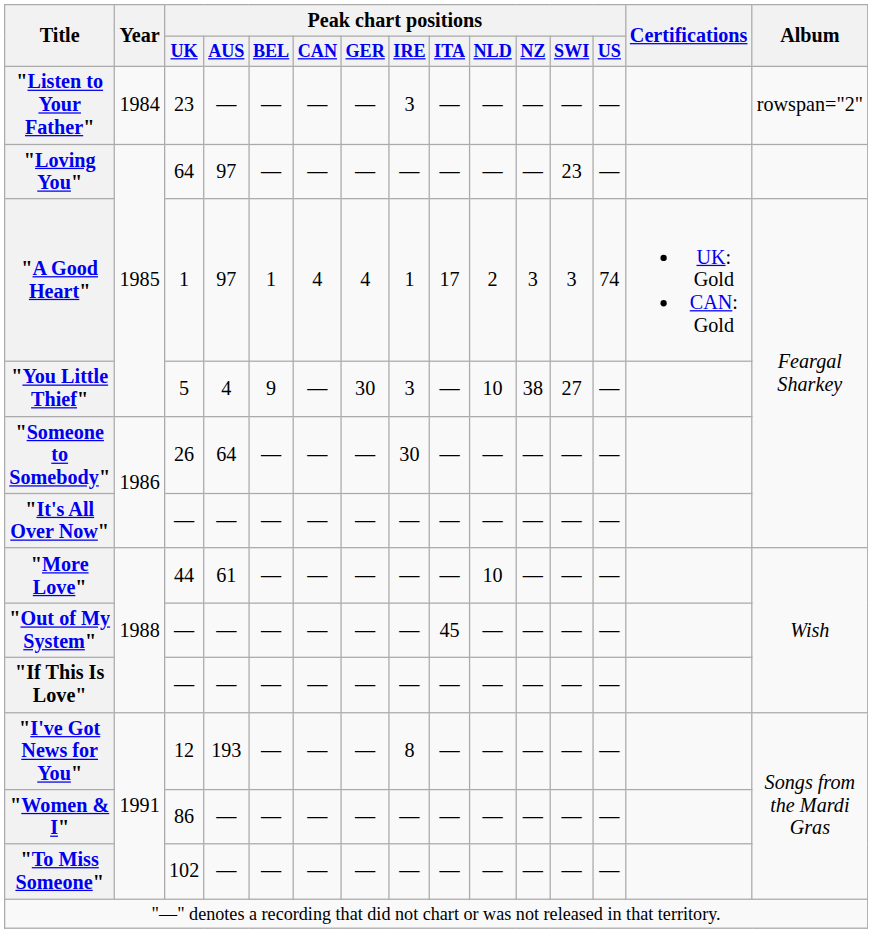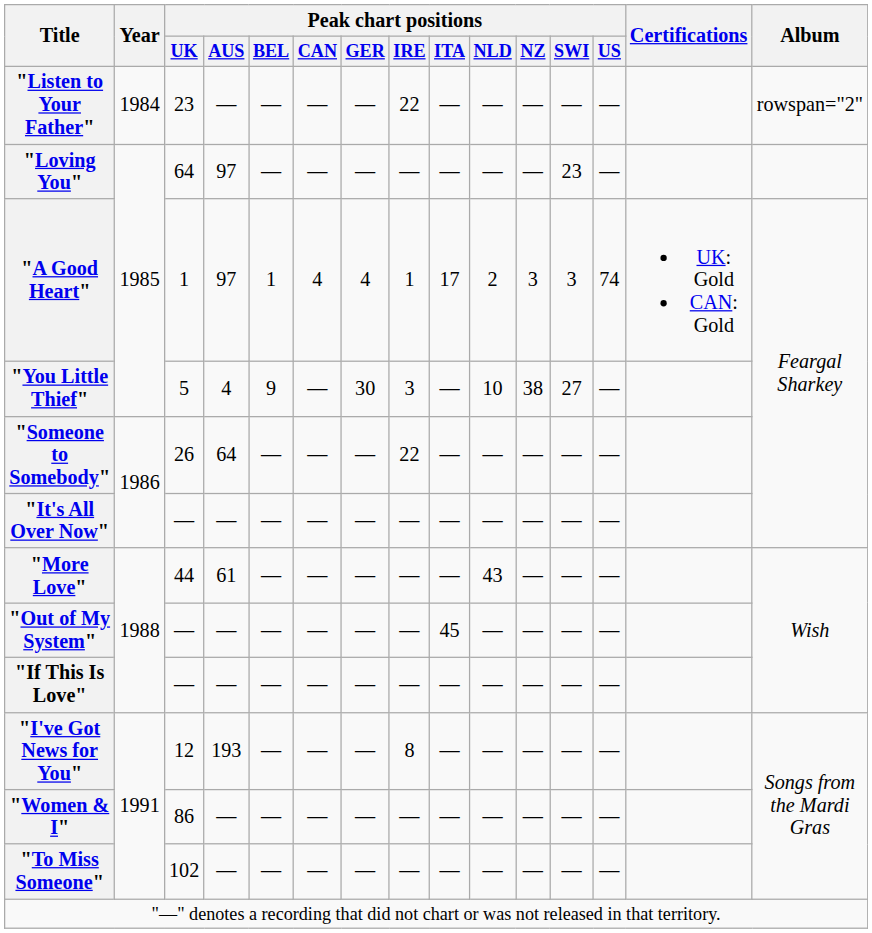"Listen to Your Father" | Peak chart positions / IRE: 3 -> 22
"Someone to Somebody" | Peak chart positions / IRE: 30 -> 22
"More Love" | Peak chart positions / NLD: 10 -> 43
